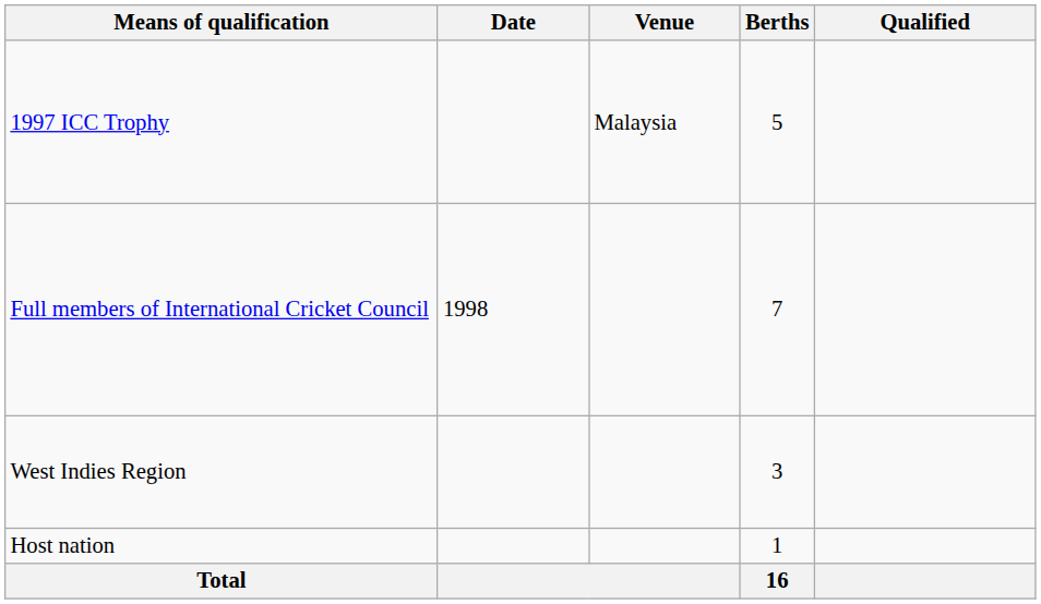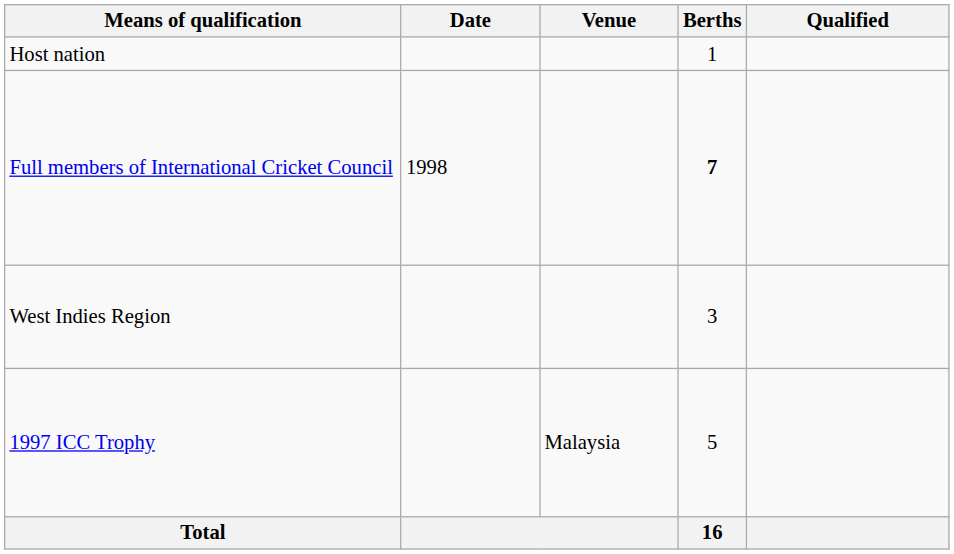rows swapped: Host nation <-> 1997 ICC Trophy
Full members of International Cricket Council | Berths: normal -> bold
